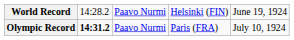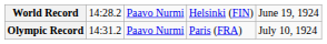Olympic Record | column 2: bold -> normal
